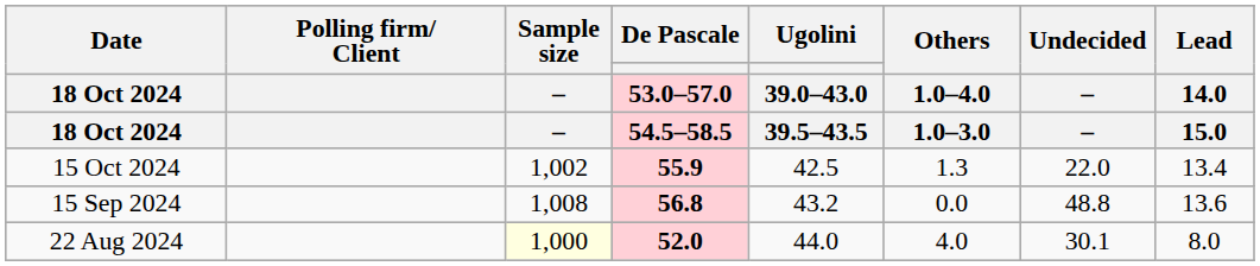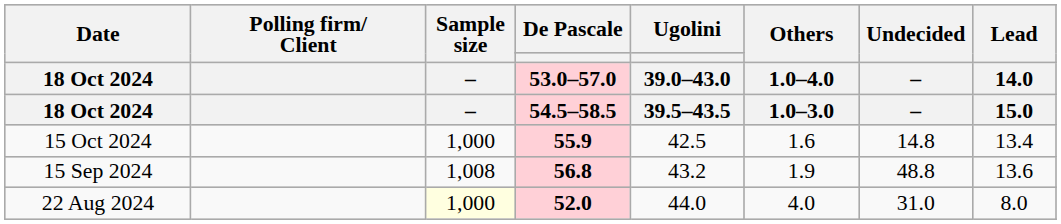15 Oct 2024 | Sample size / –: 1,002 -> 1,000
15 Oct 2024 | Others / 1.0–4.0 / 1.0–3.0: 1.3 -> 1.6
15 Oct 2024 | Undecided / –: 22.0 -> 14.8
15 Sep 2024 | Others / 1.0–4.0 / 1.0–3.0: 0.0 -> 1.9
22 Aug 2024 | Undecided / –: 30.1 -> 31.0
